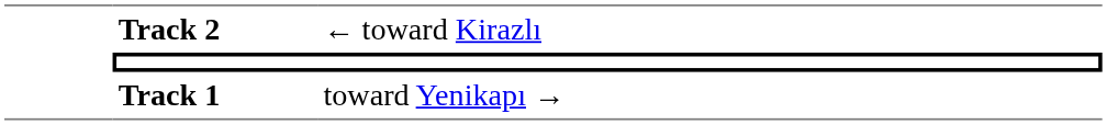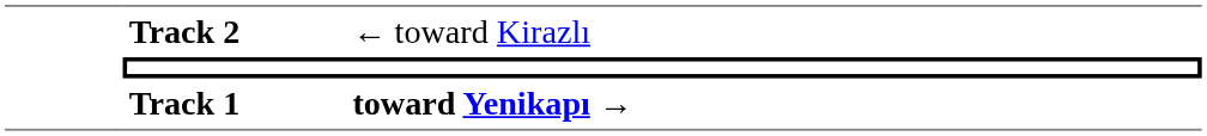Track 1 | column 2: normal -> bold
